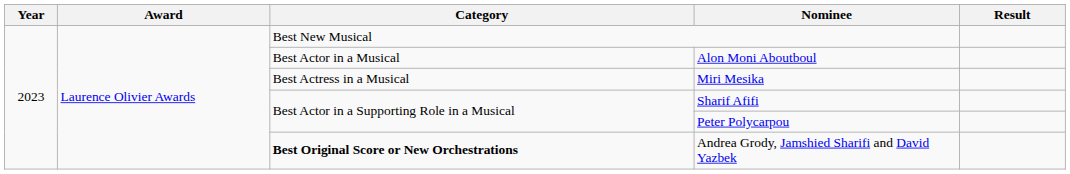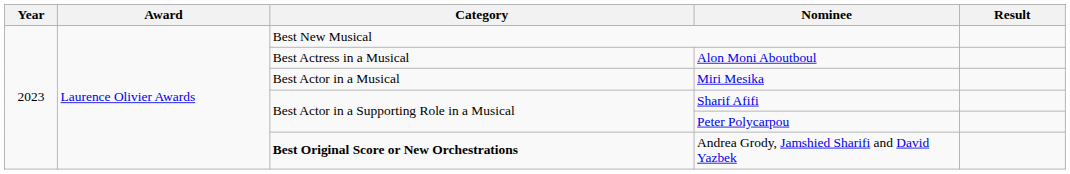Alon Moni Aboutboul | Category: Best Actor in a Musical -> Best Actress in a Musical
Miri Mesika | Category: Best Actress in a Musical -> Best Actor in a Musical
